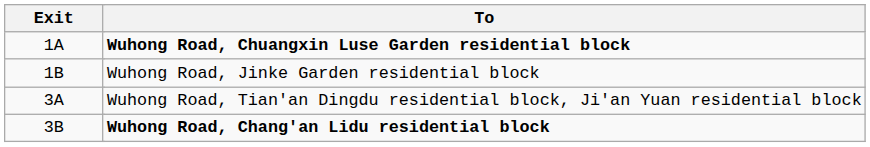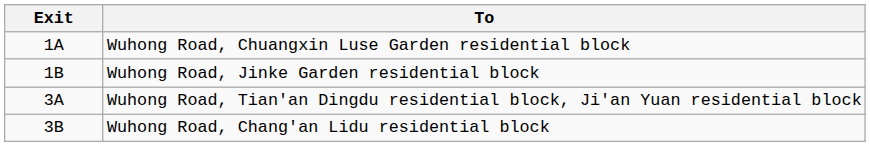Wuhong Road, Chuangxin Luse Garden residential block | To: bold -> normal
Wuhong Road, Chang'an Lidu residential block | To: bold -> normal
